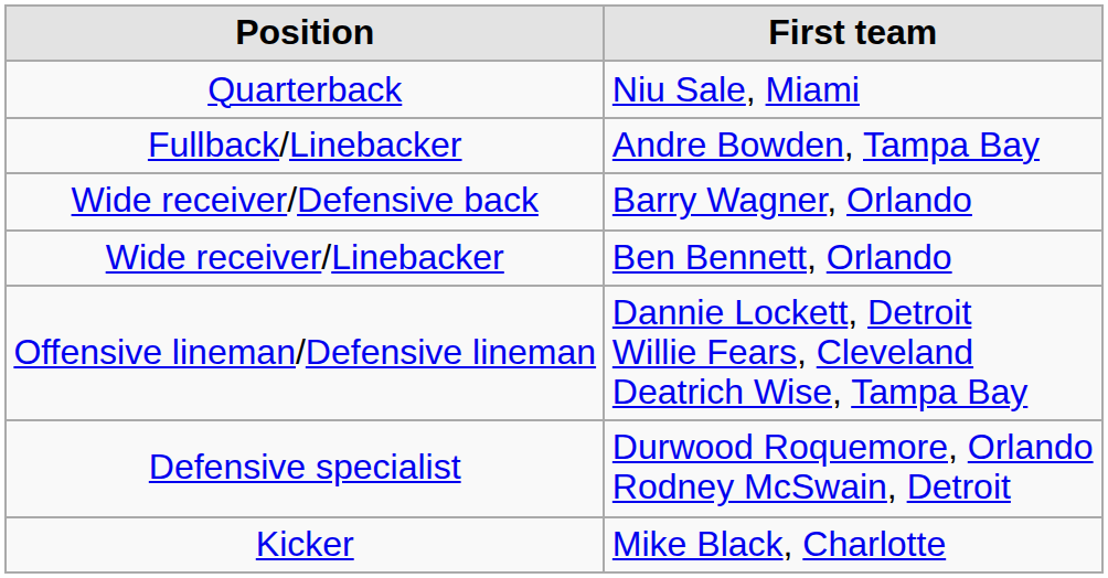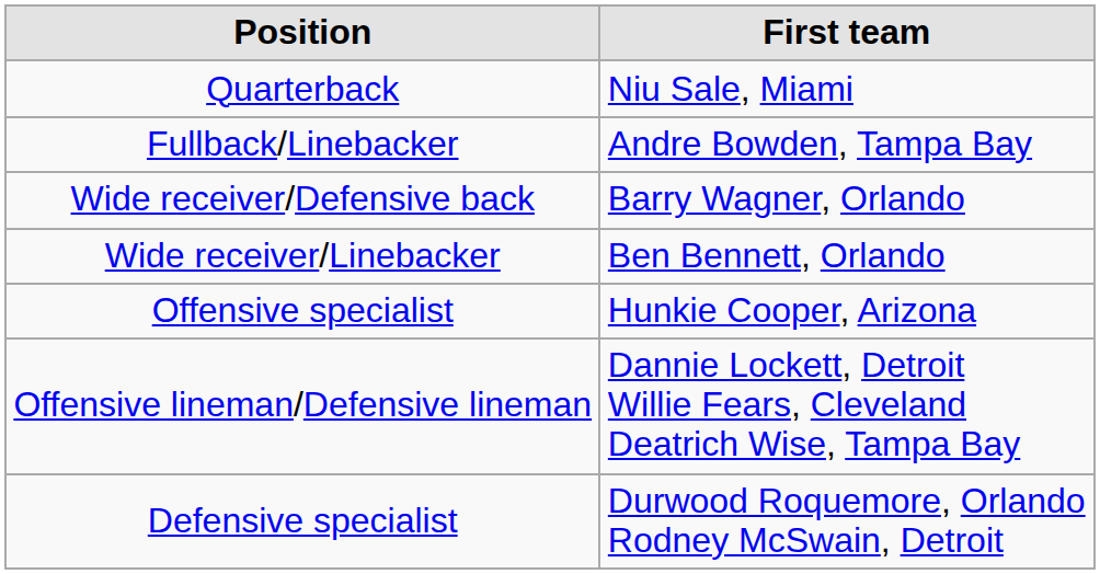+ row: Offensive specialist | Hunkie Cooper, Arizona
- row: Kicker | Mike Black, Charlotte
